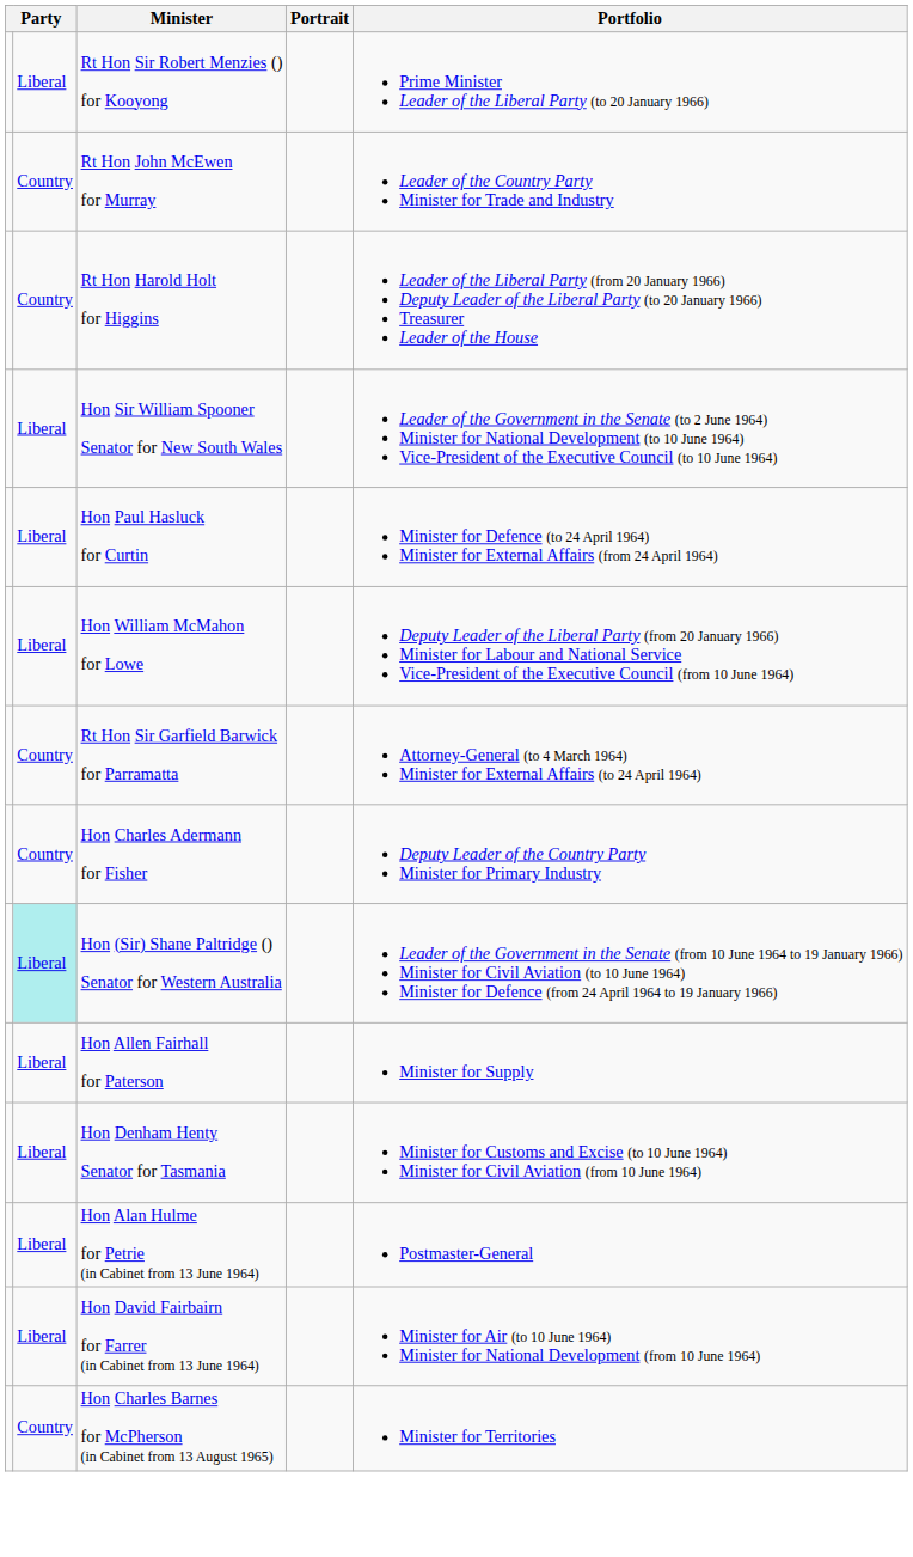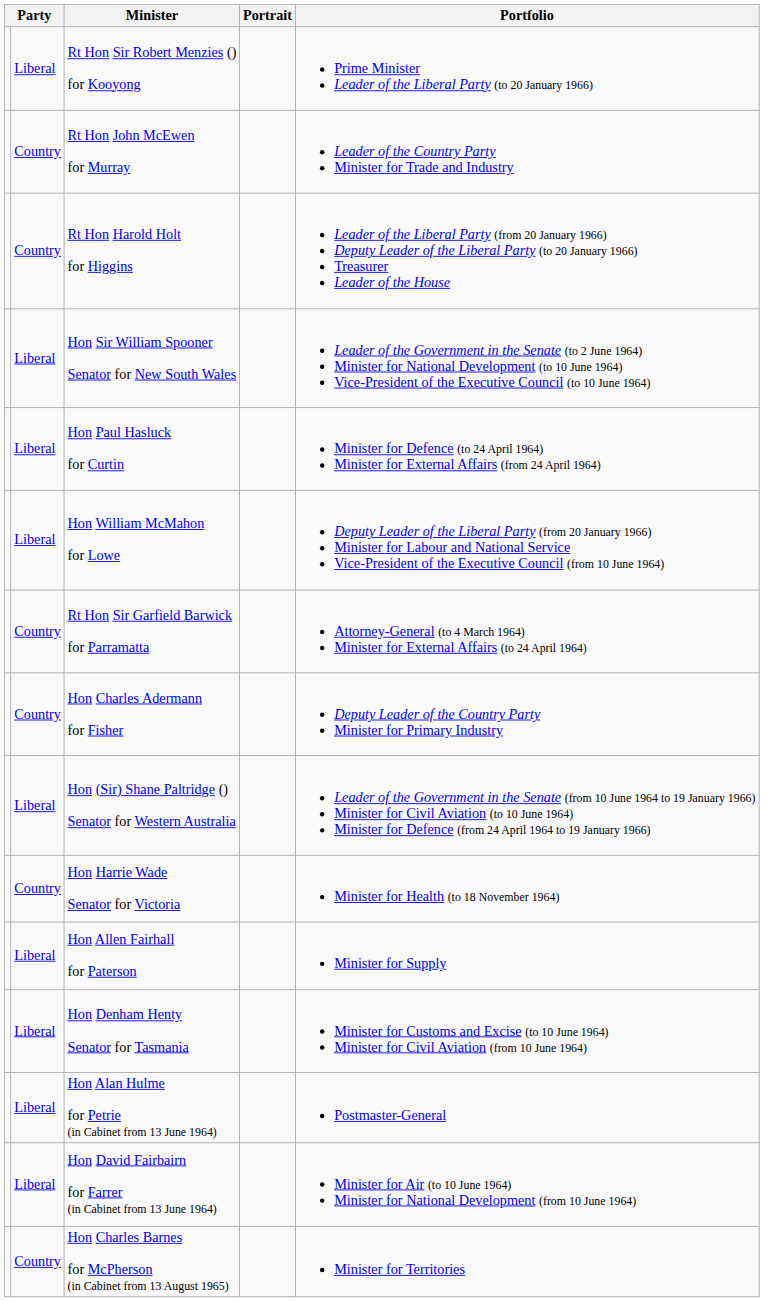Hon (Sir) Shane Paltridge () Senator for Western Australia | column 2: paleturquoise background -> no background
+ row: Country | Hon Harrie Wade Senator for Victoria | Minister for Health (to 18 November 1964)
